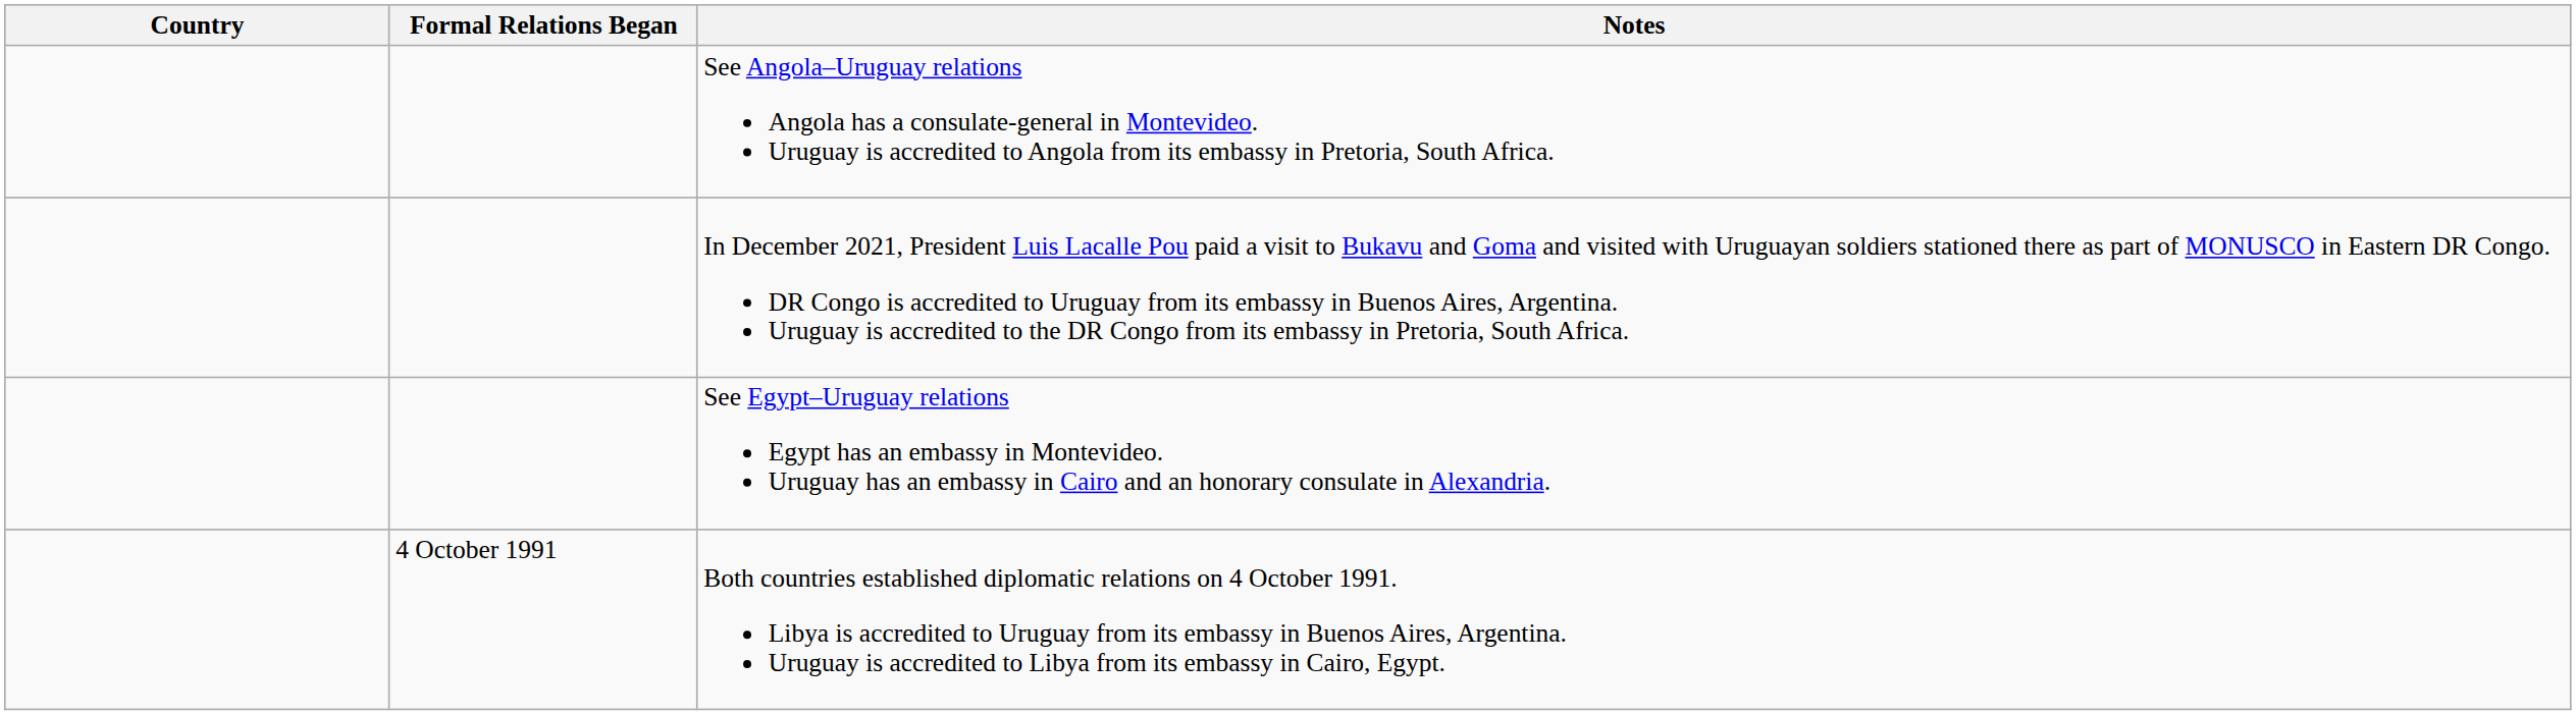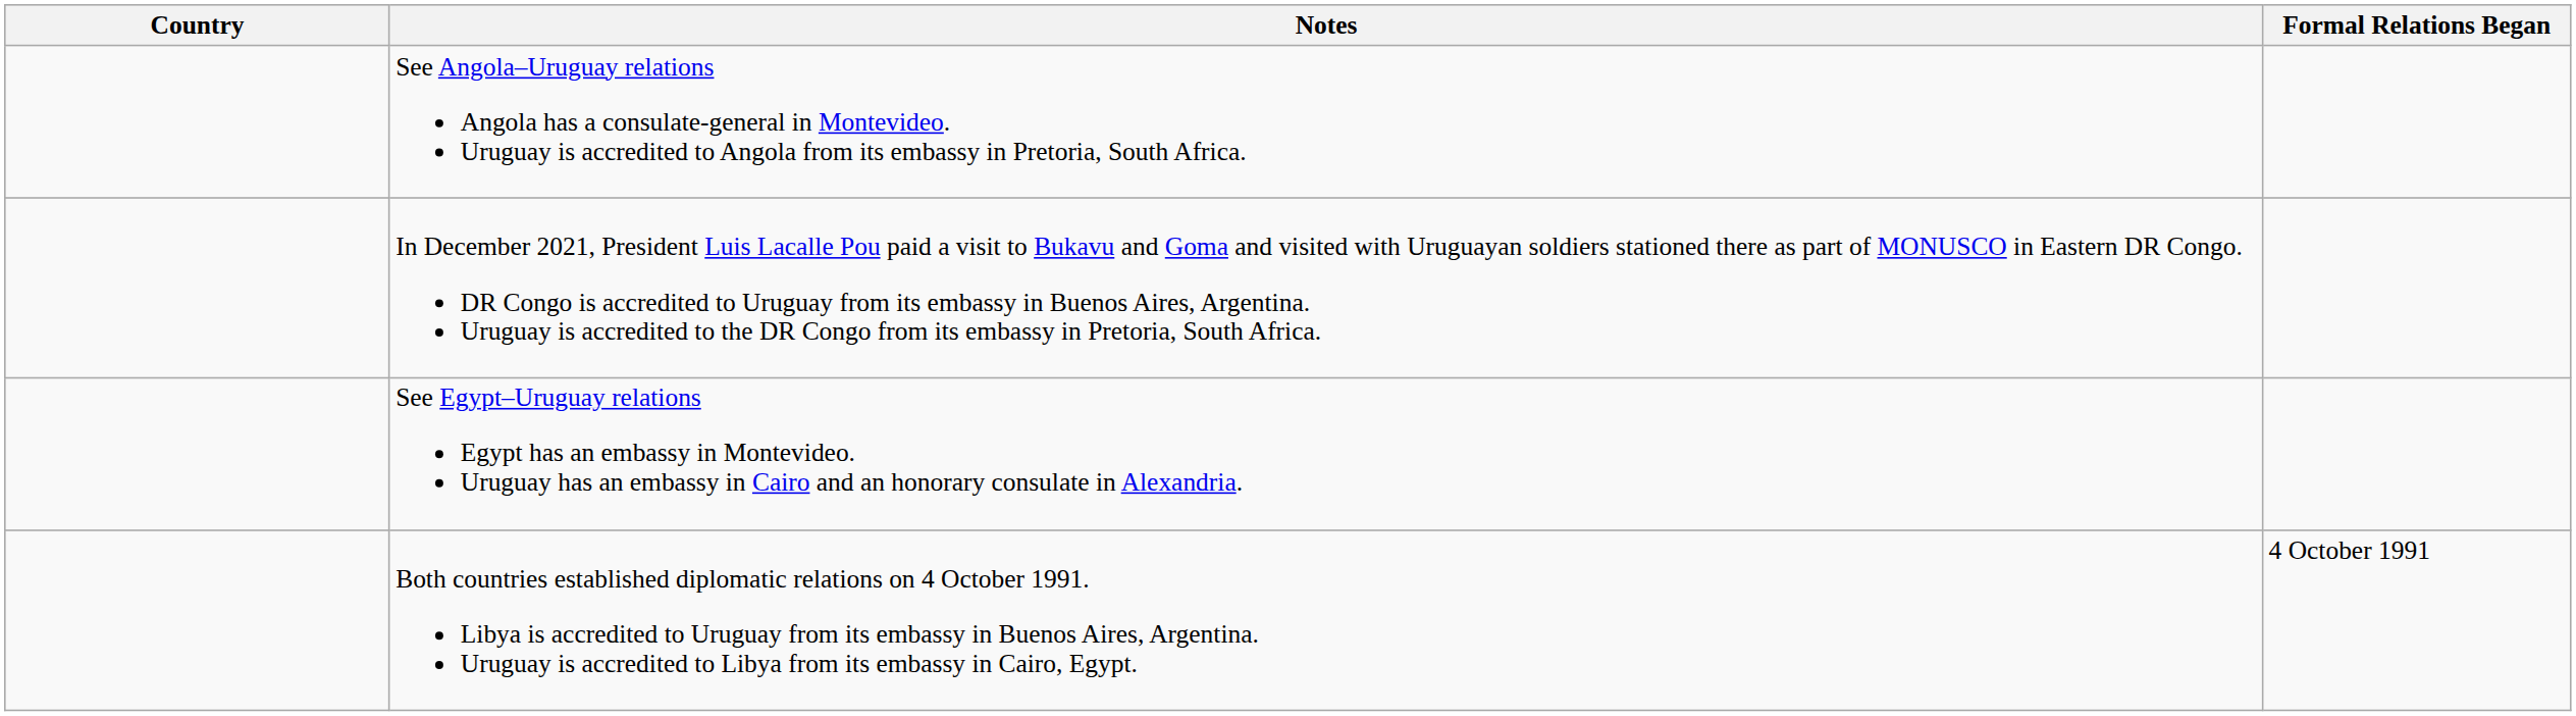columns swapped: Formal Relations Began <-> Notes
